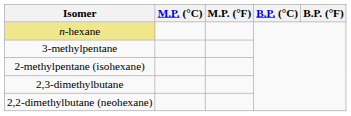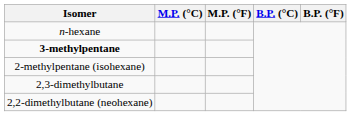n-hexane | Isomer: khaki background -> no background
3-methylpentane | Isomer: normal -> bold
